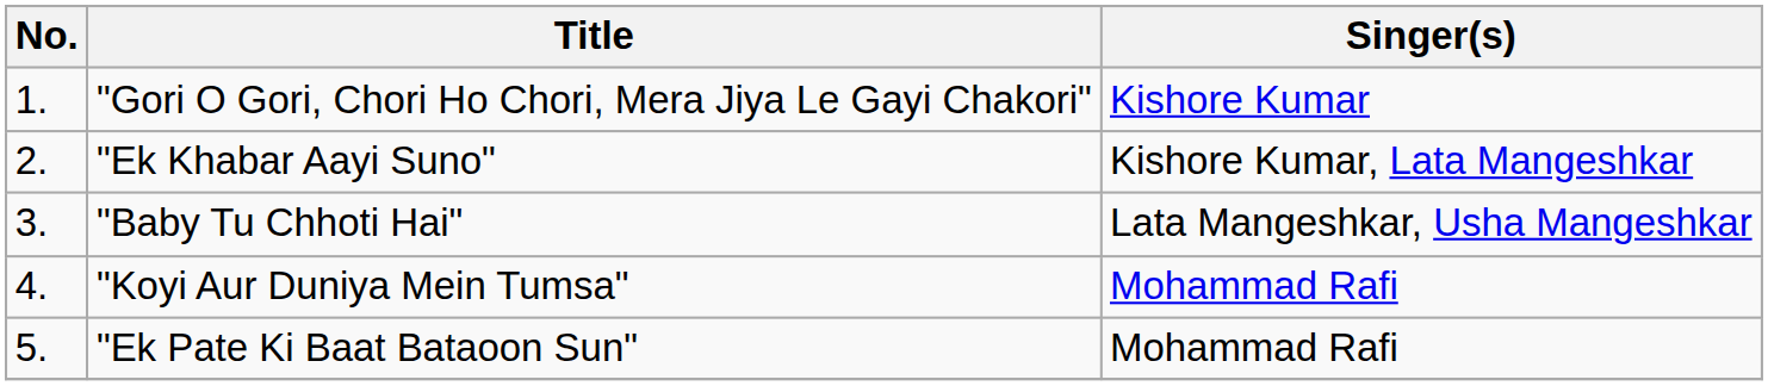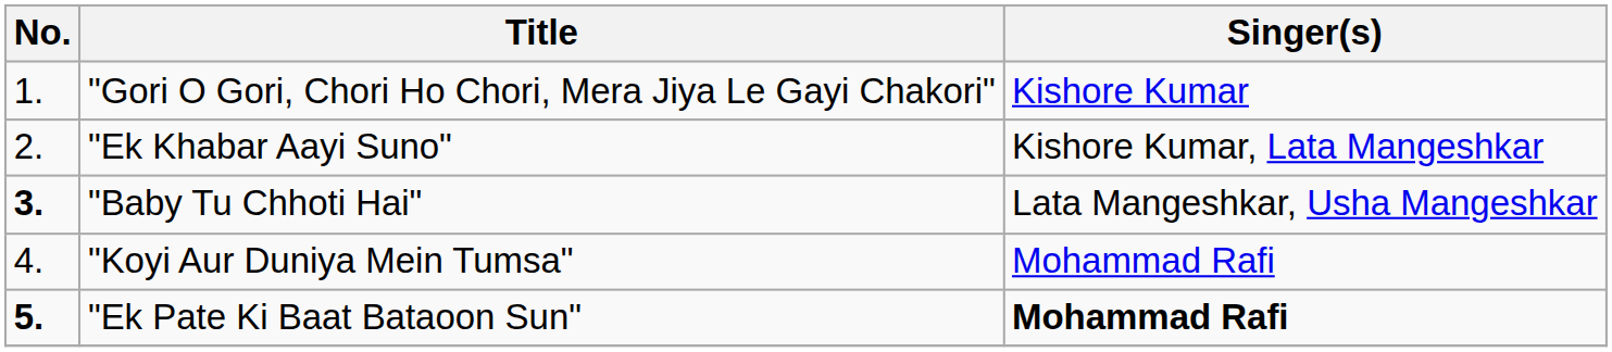"Baby Tu Chhoti Hai" | No.: normal -> bold
"Ek Pate Ki Baat Bataoon Sun" | No.: normal -> bold
"Ek Pate Ki Baat Bataoon Sun" | Singer(s): normal -> bold
